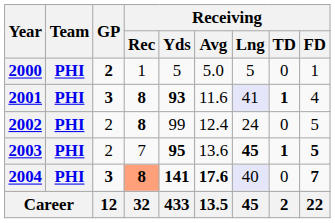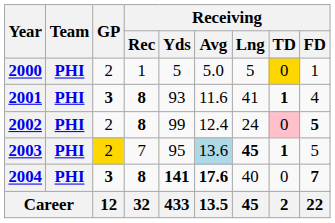2000 | GP: bold -> normal
2000 | Receiving / TD: no background -> gold background
2001 | Receiving / Yds: bold -> normal
2001 | Receiving / Lng: lavender background -> no background
2002 | Receiving / TD: no background -> pink background
2002 | Receiving / FD: normal -> bold
2003 | GP: no background -> gold background
2003 | Receiving / Yds: bold -> normal
2003 | Receiving / Avg: no background -> lightblue background
2003 | Receiving / FD: bold -> normal
2004 | Receiving / Rec: lightsalmon background -> no background
2004 | Receiving / Lng: lavender background -> no background
